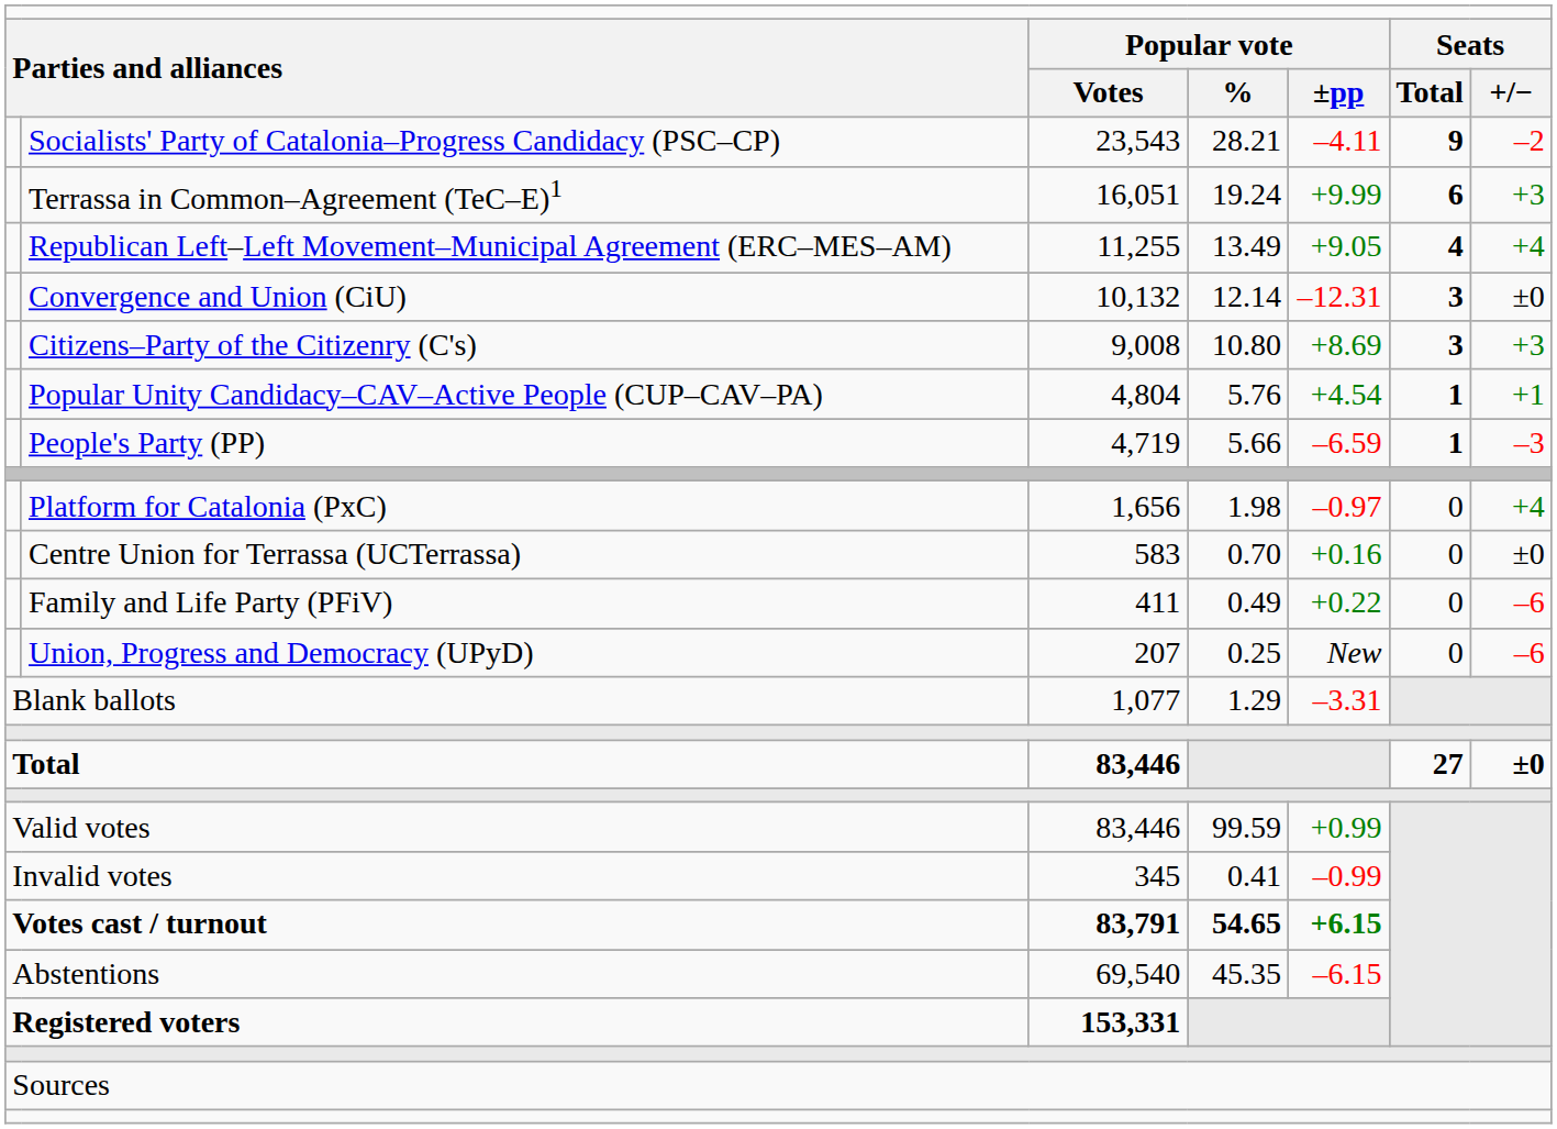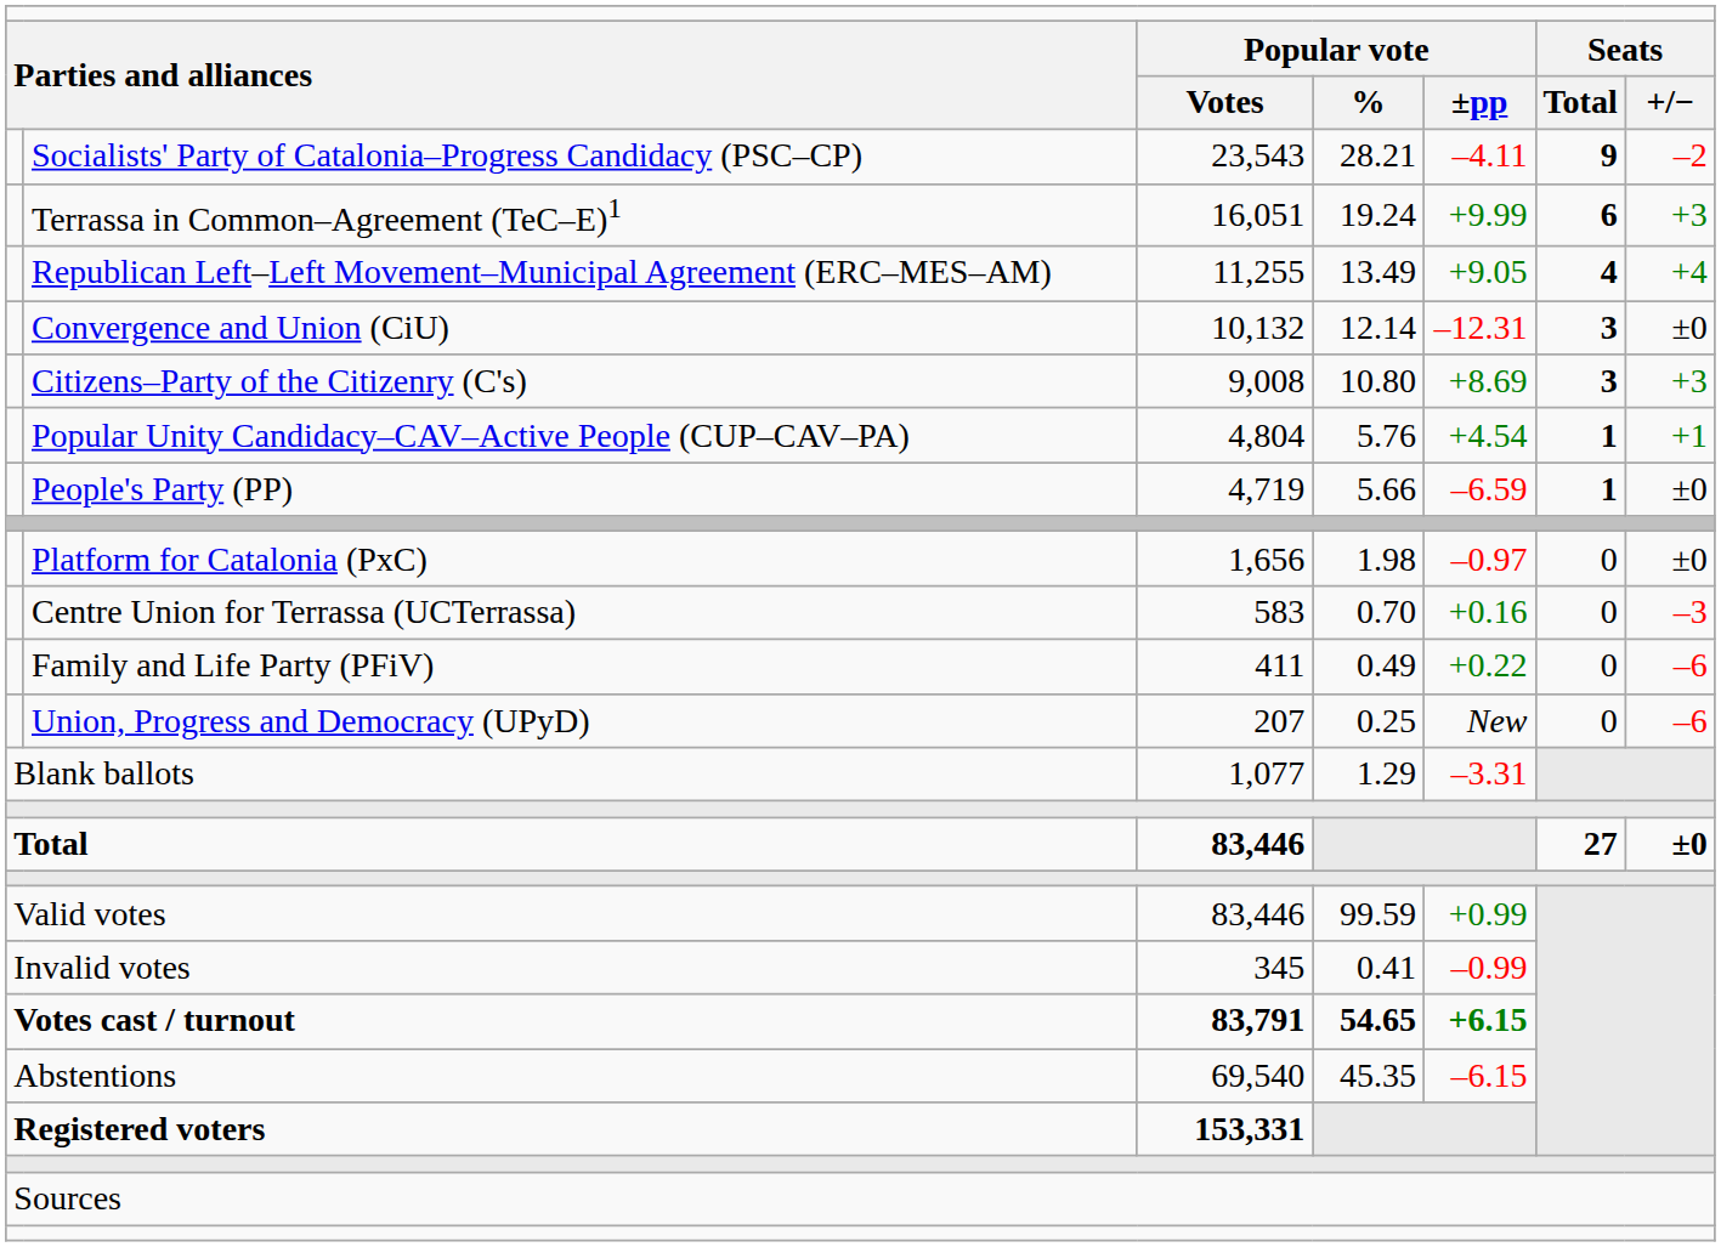People's Party (PP) | column 7: –3 -> ±0
Platform for Catalonia (PxC) | column 7: +4 -> ±0
Centre Union for Terrassa (UCTerrassa) | column 7: ±0 -> –3
